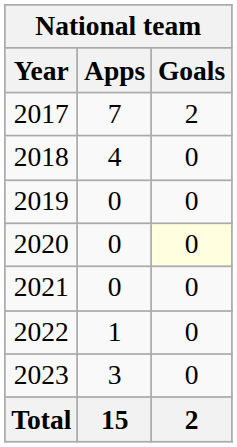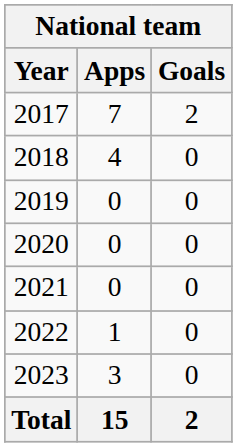2020 | Goals: lightyellow background -> no background
